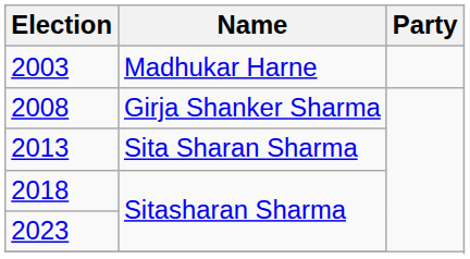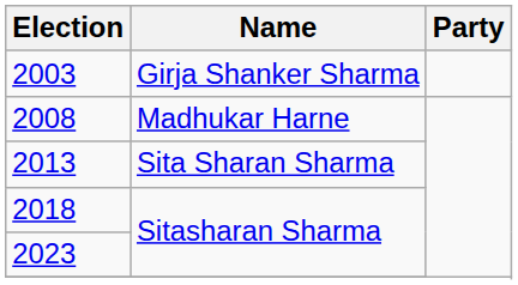2003 | Name: Madhukar Harne -> Girja Shanker Sharma
2008 | Name: Girja Shanker Sharma -> Madhukar Harne
